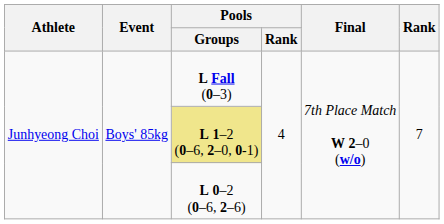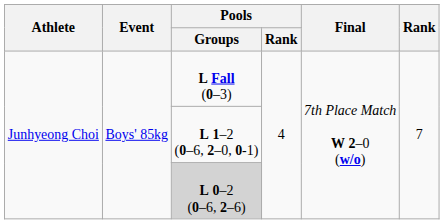L 1–2 (0–6, 2–0, 0-1) | Pools / Groups: khaki background -> no background
L 0–2 (0–6, 2–6) | Pools / Groups: no background -> lightgrey background
